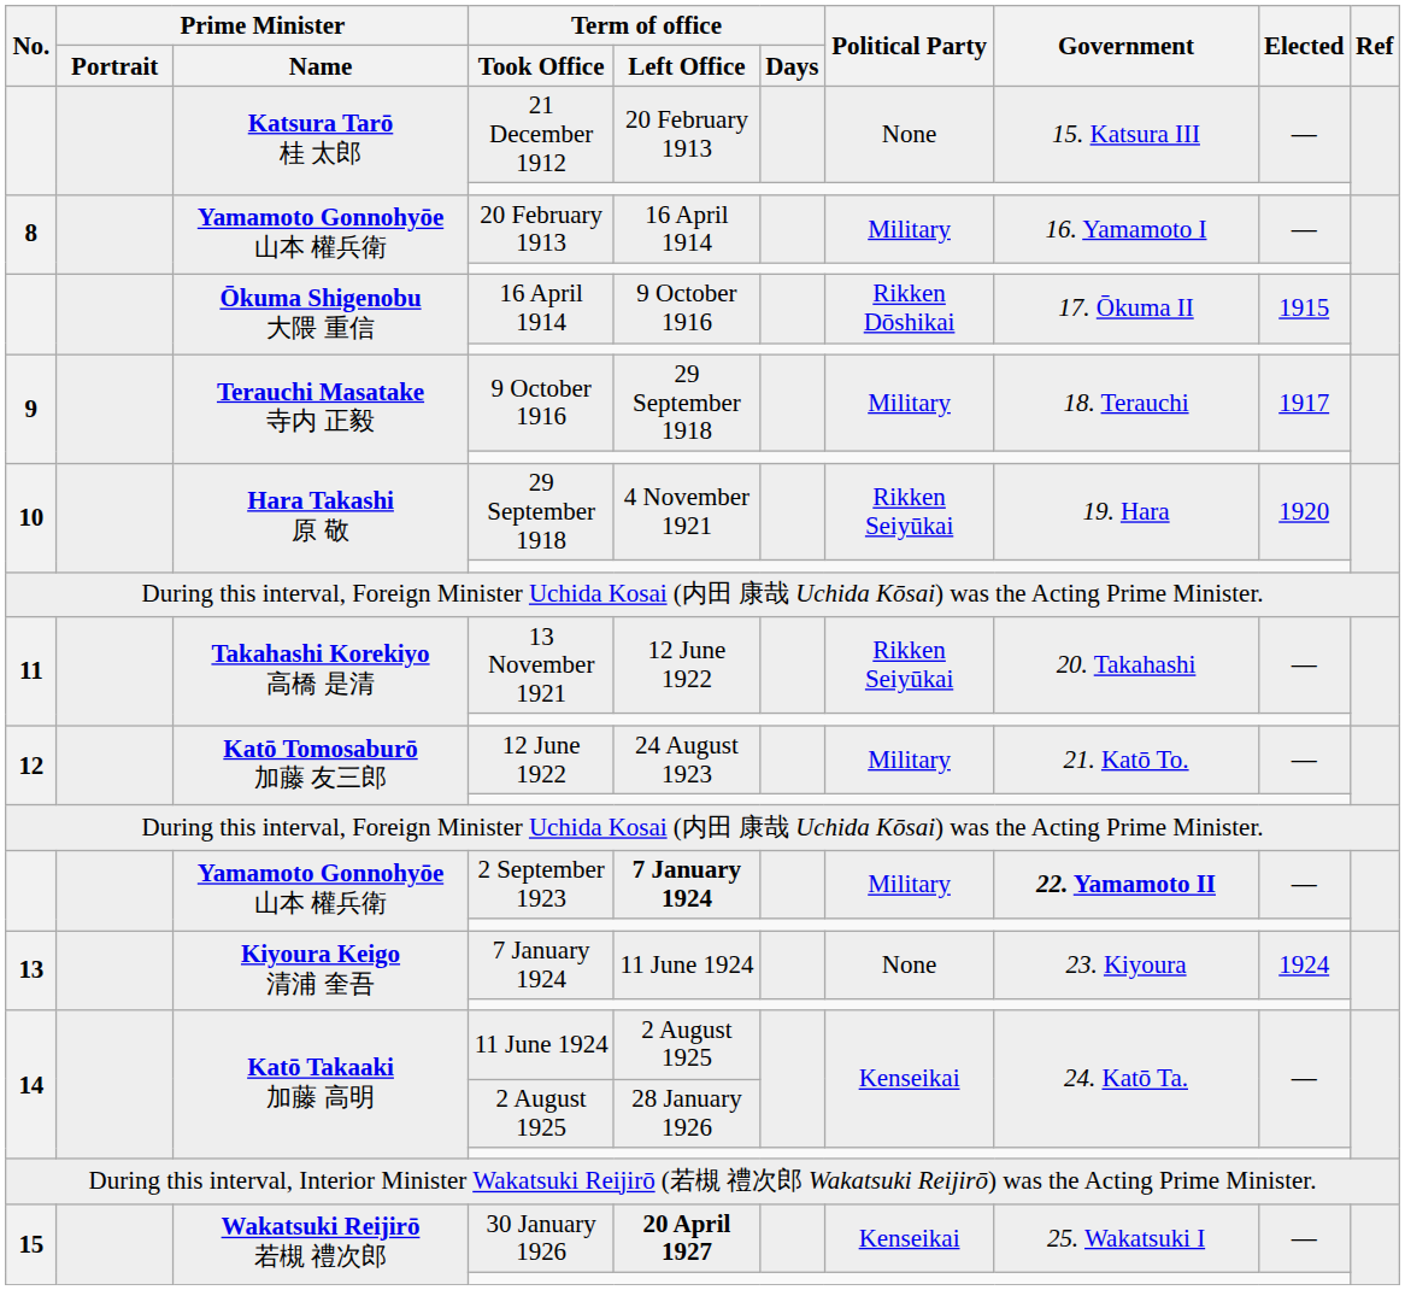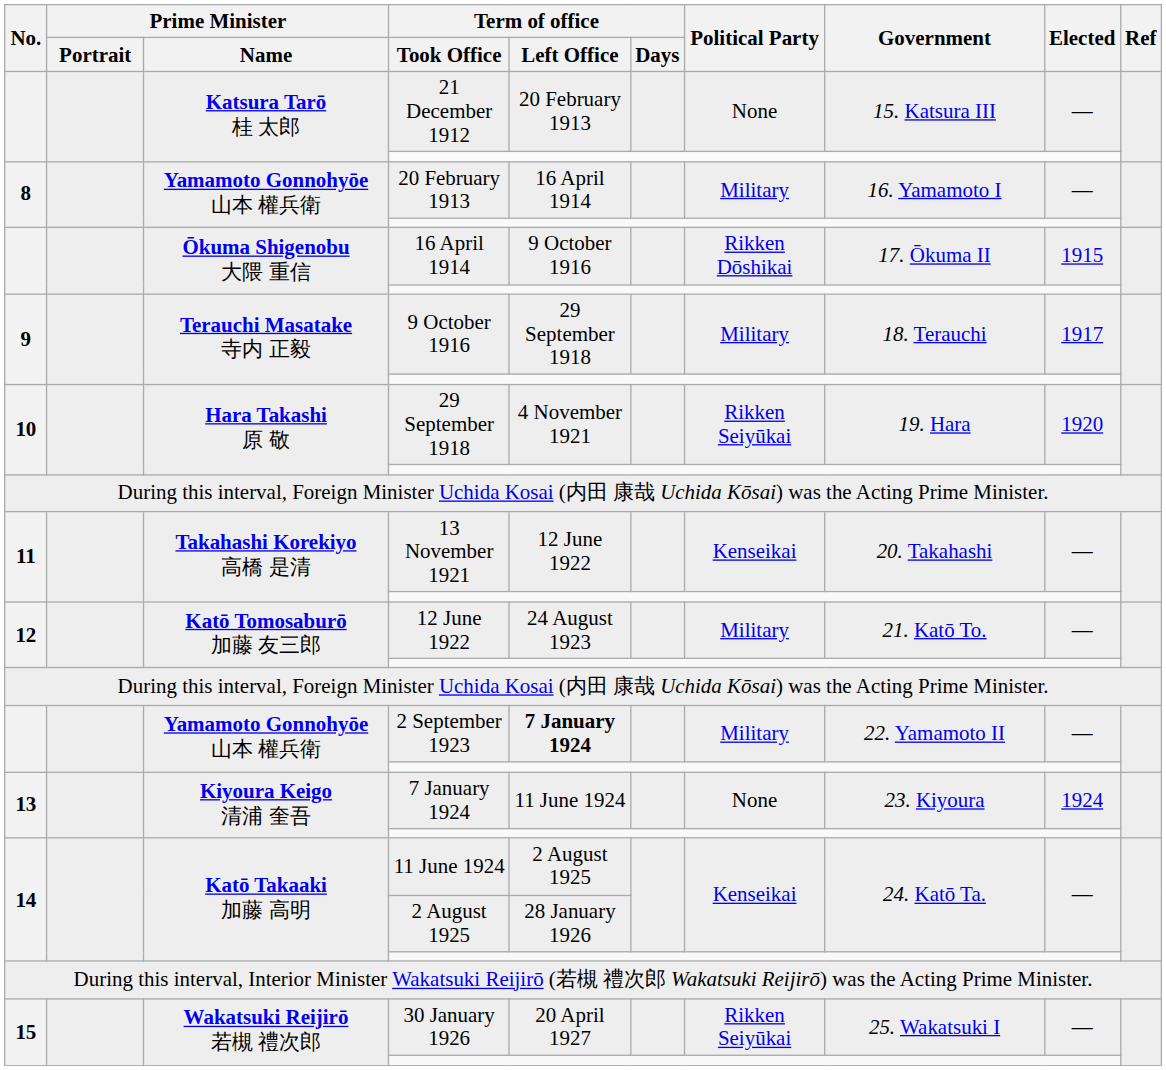13 November 1921 | Political Party: Rikken Seiyūkai -> Kenseikai
2 September 1923 | Government: bold -> normal
30 January 1926 | Term of office / Left Office: bold -> normal
30 January 1926 | Political Party: Kenseikai -> Rikken Seiyūkai
